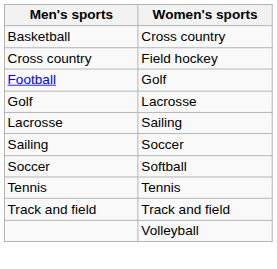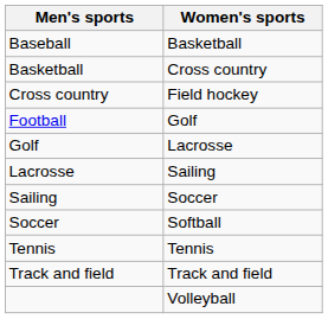+ row: Baseball | Basketball
